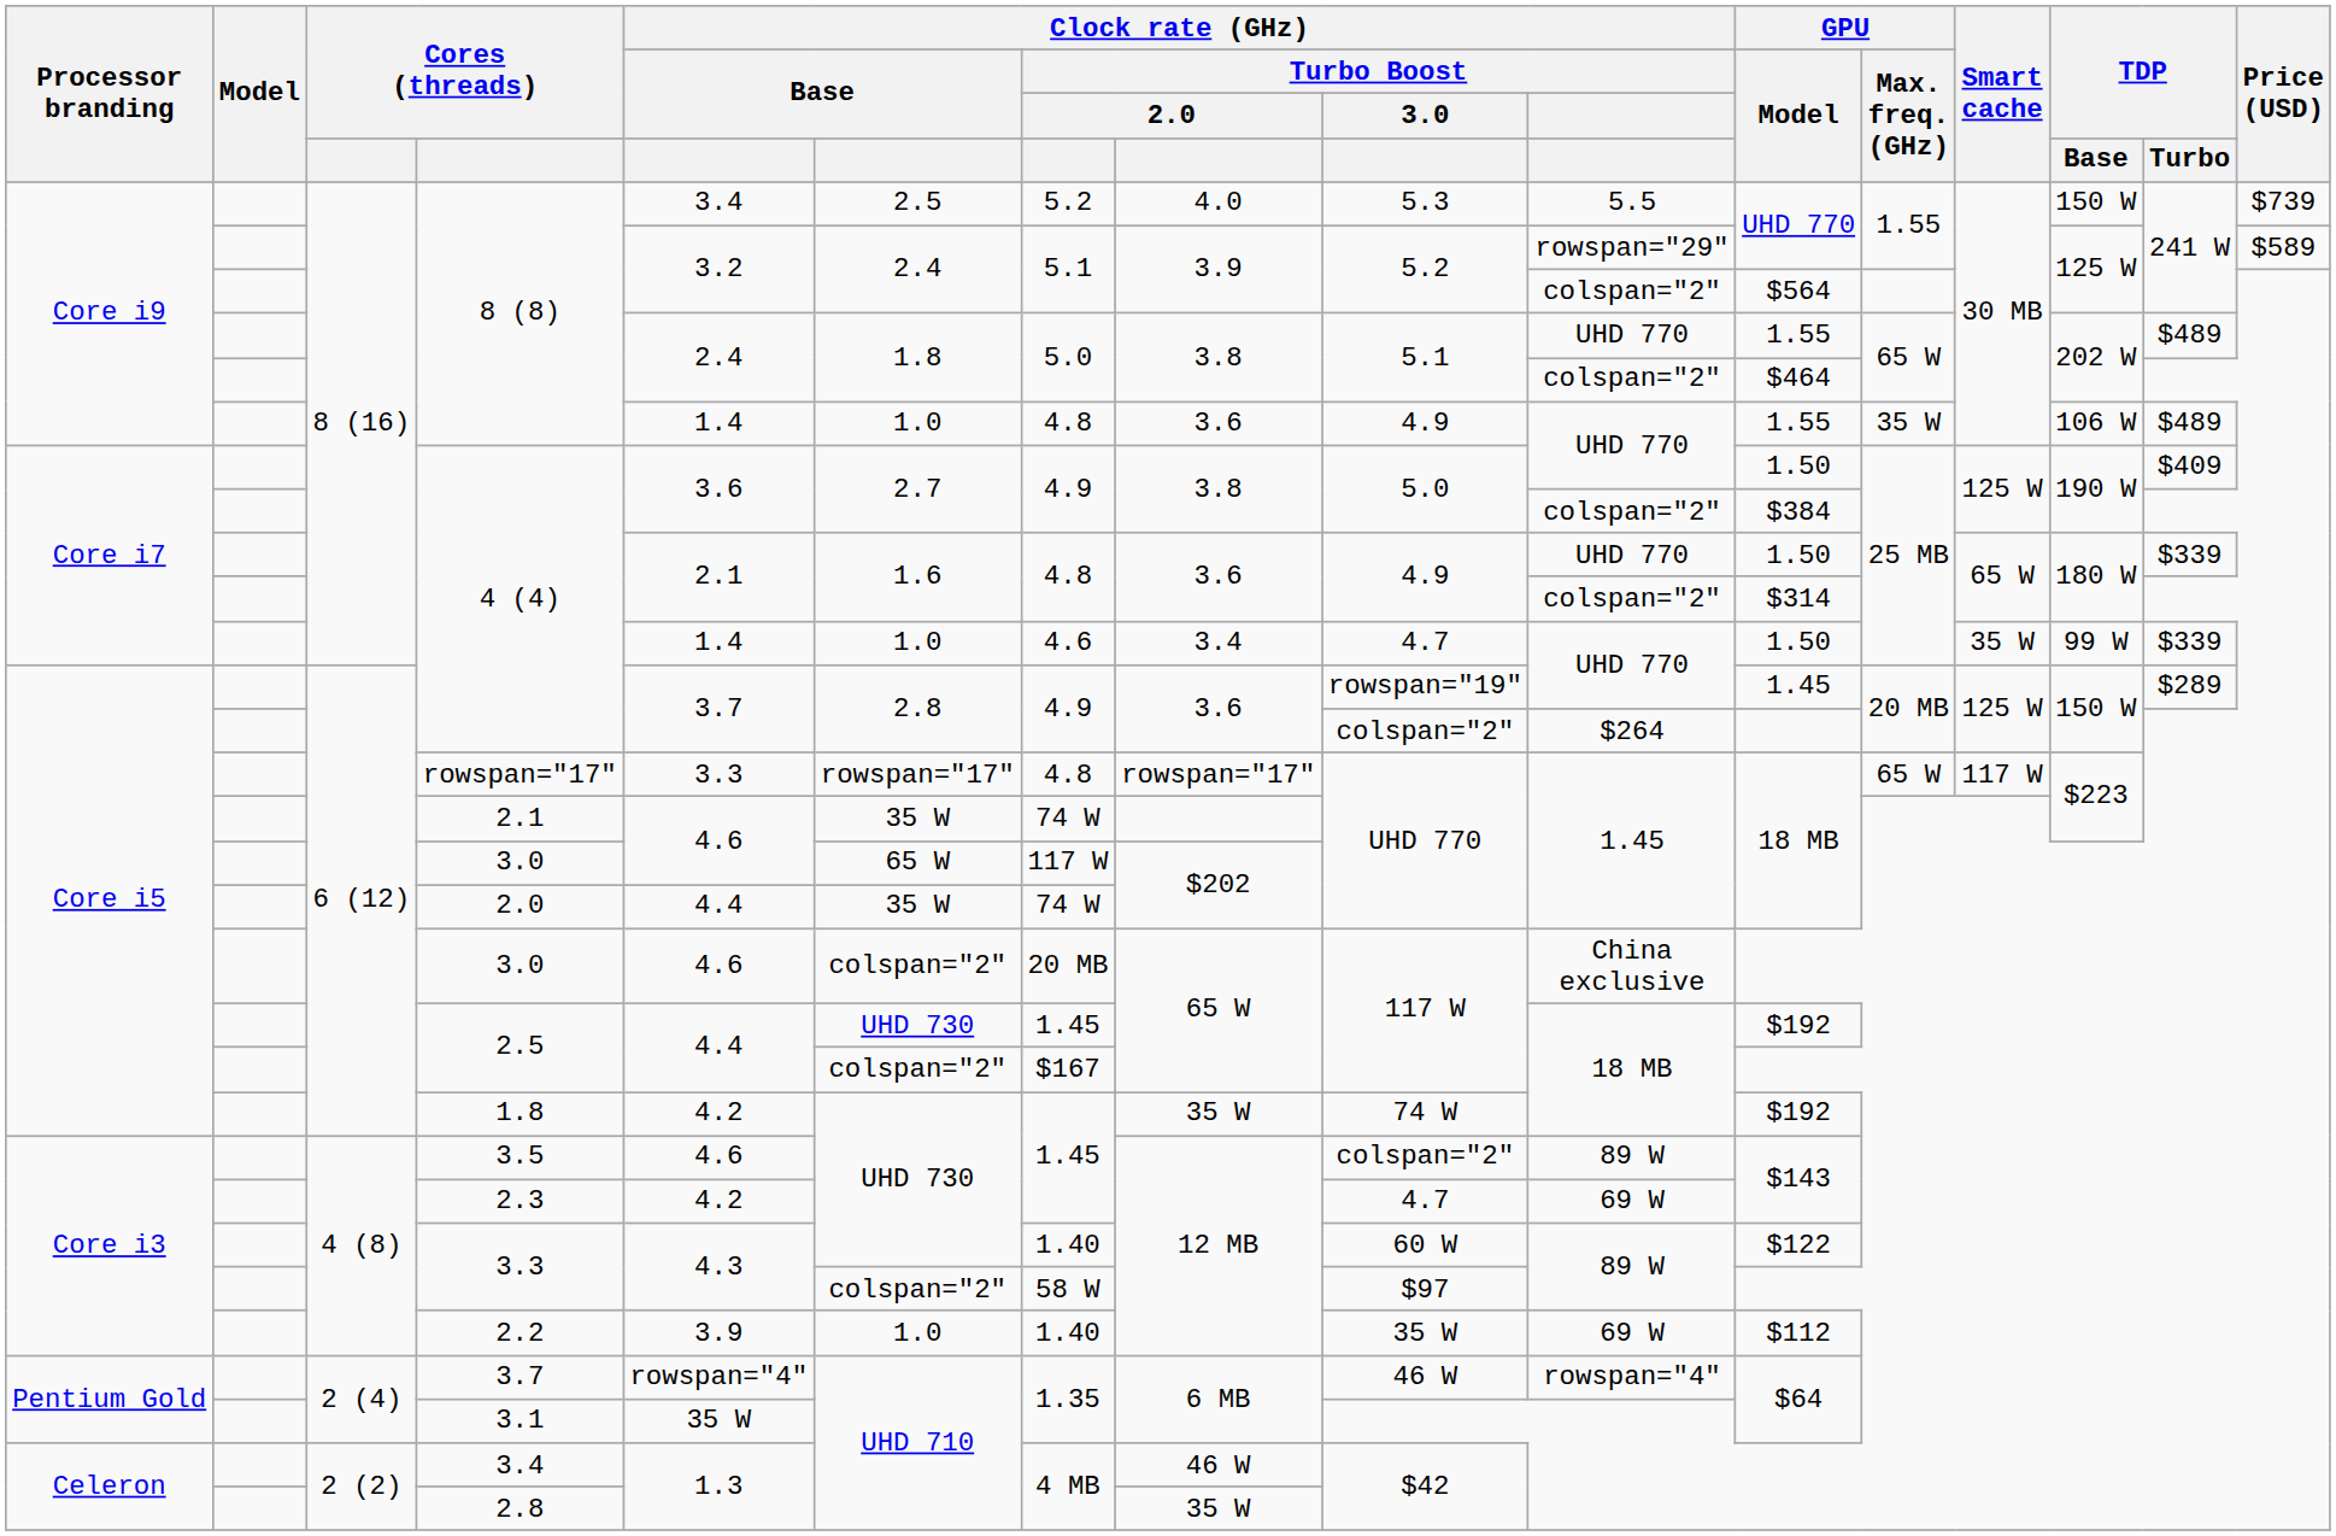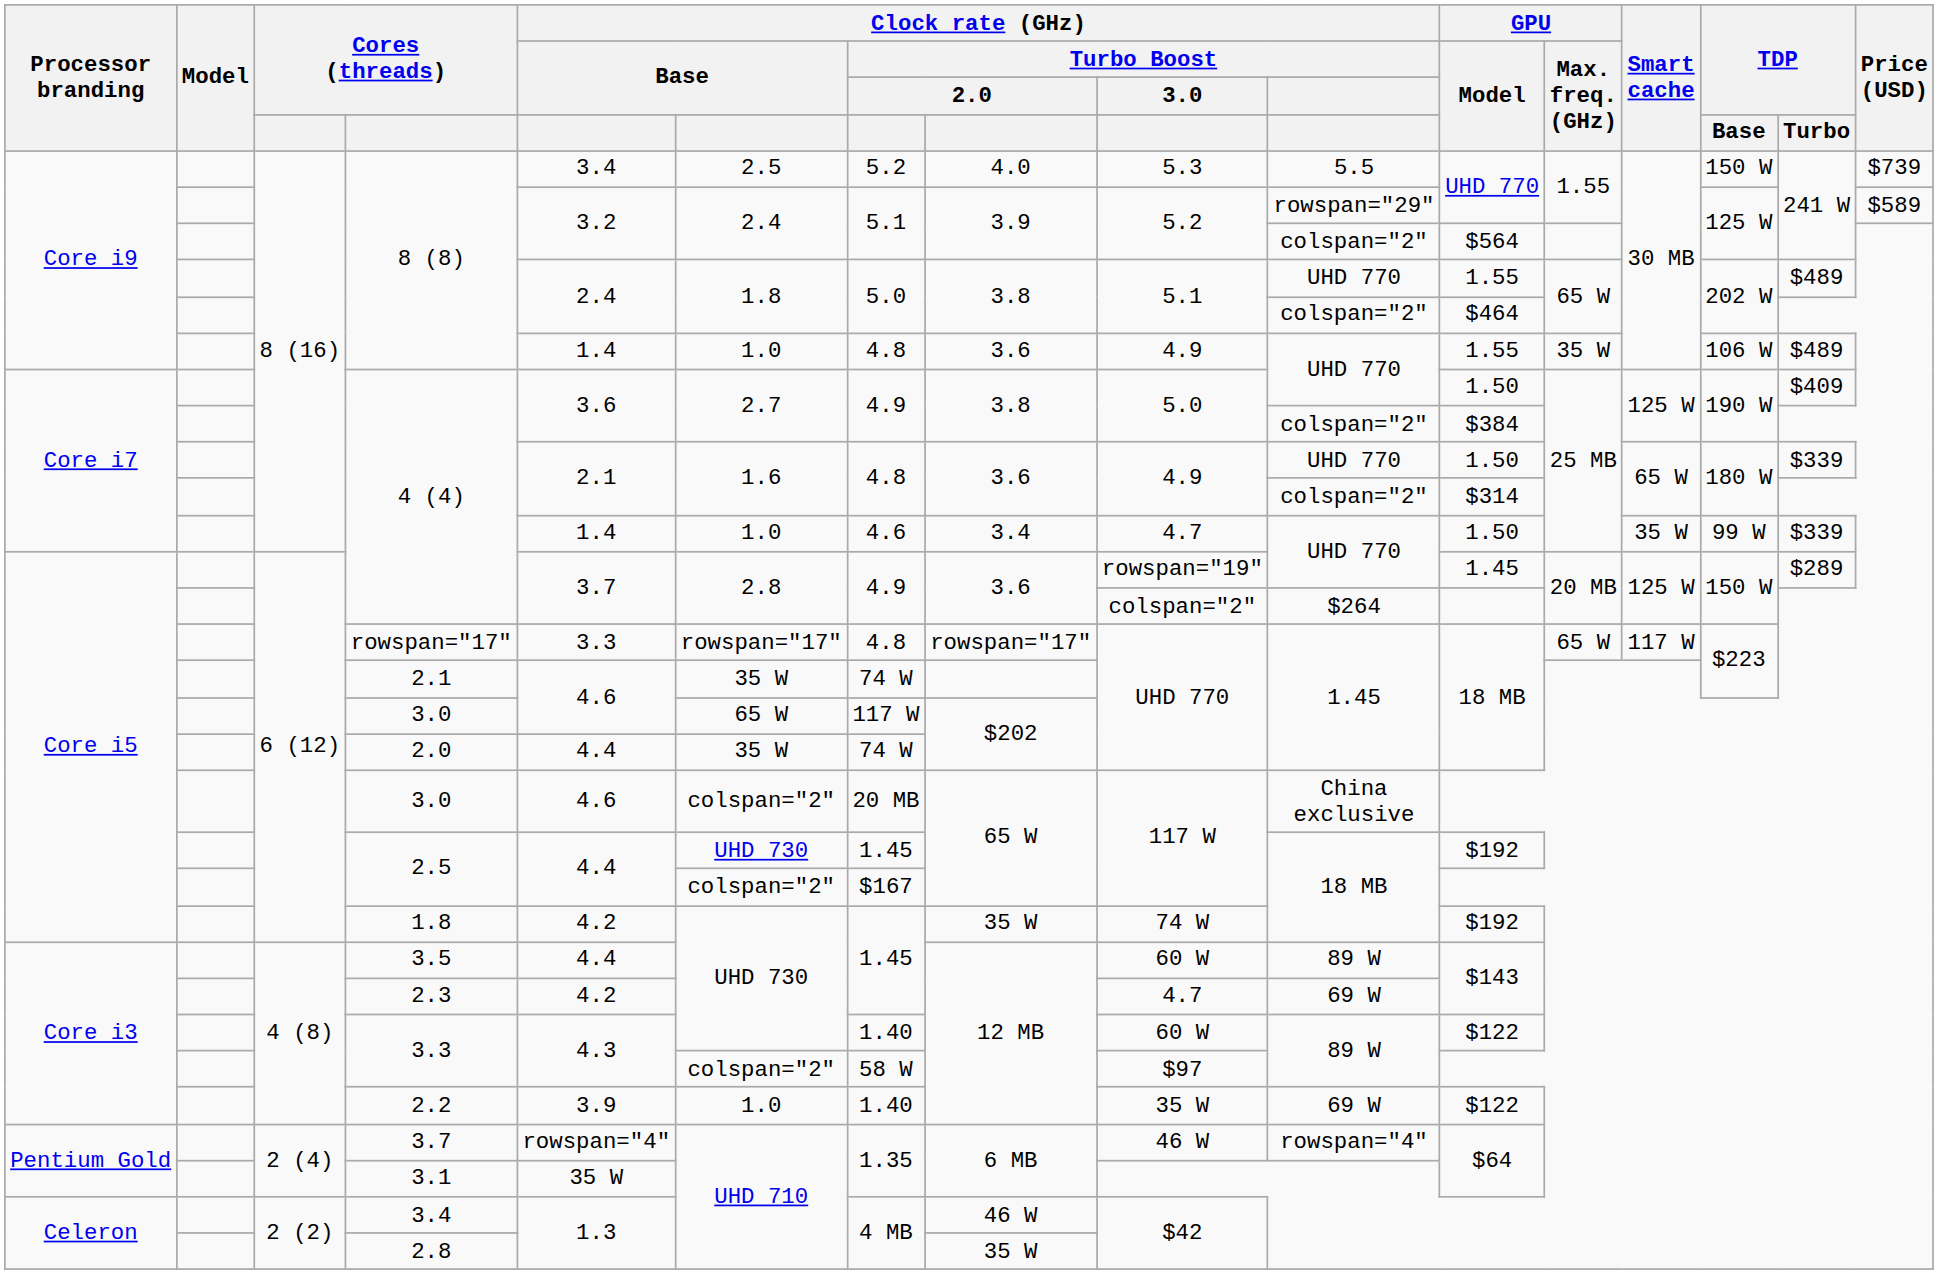3.5 | column 5: 4.6 -> 4.4
3.5 | Clock rate (GHz) / Turbo Boost / 3.0: colspan="2" -> 60 W
2.2 | GPU / Model: $112 -> $122
